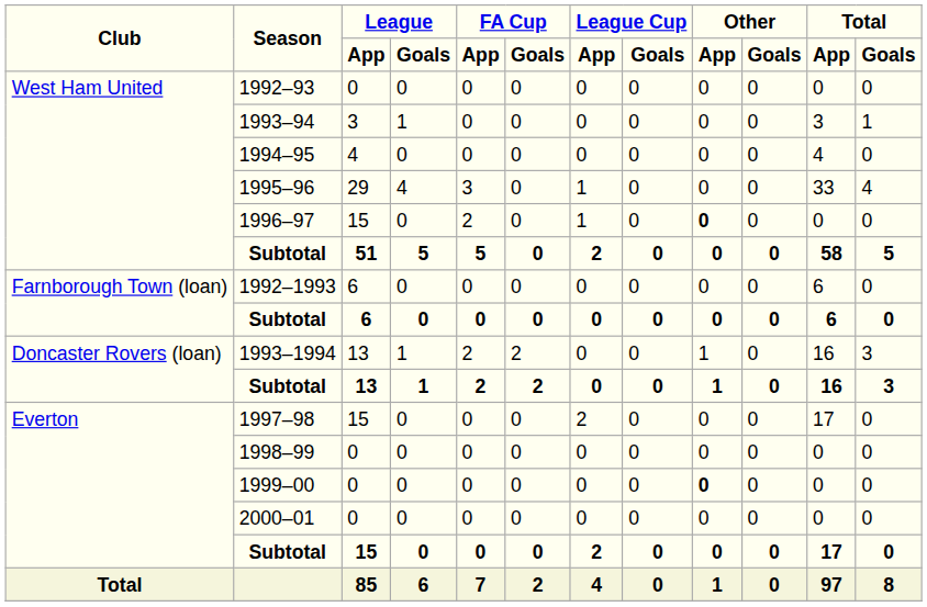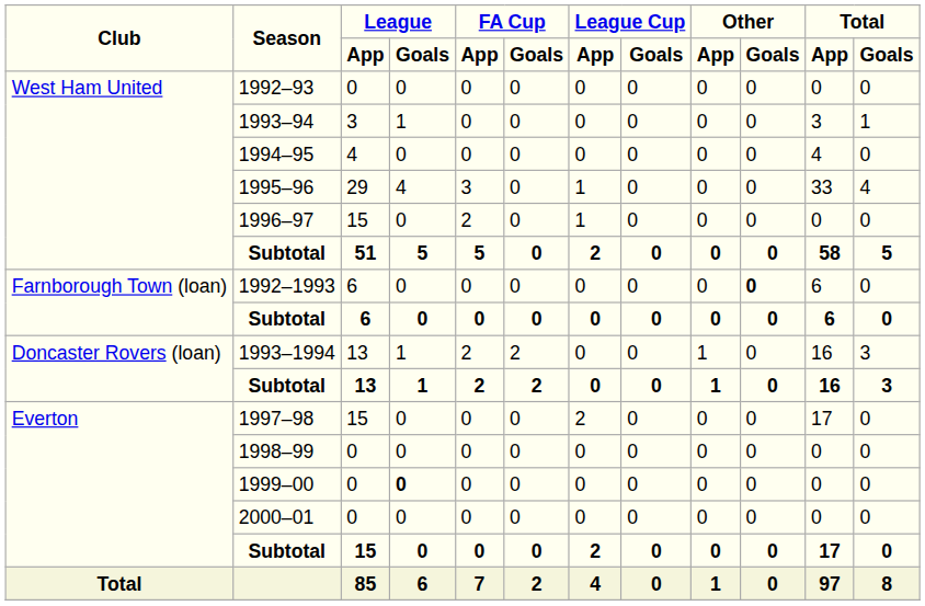1996–97 | Other / App: bold -> normal
1992–1993 | Other / Goals: normal -> bold
1999–00 | League / Goals: normal -> bold
1999–00 | Other / App: bold -> normal
